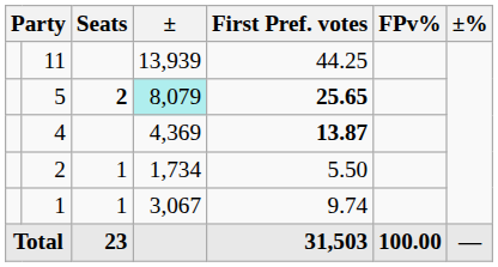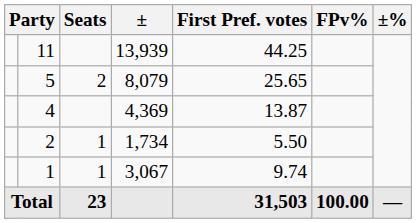5 | Seats: bold -> normal
5 | ±: paleturquoise background -> no background
5 | First Pref. votes: bold -> normal
4 | First Pref. votes: bold -> normal
